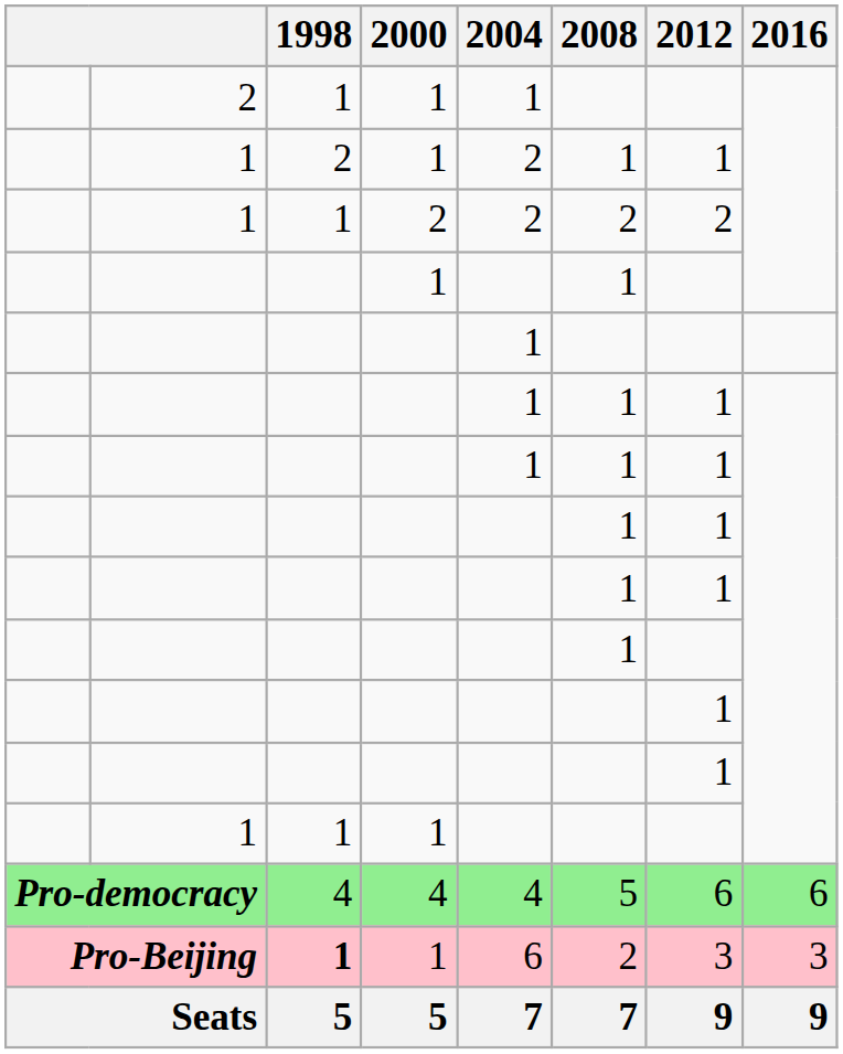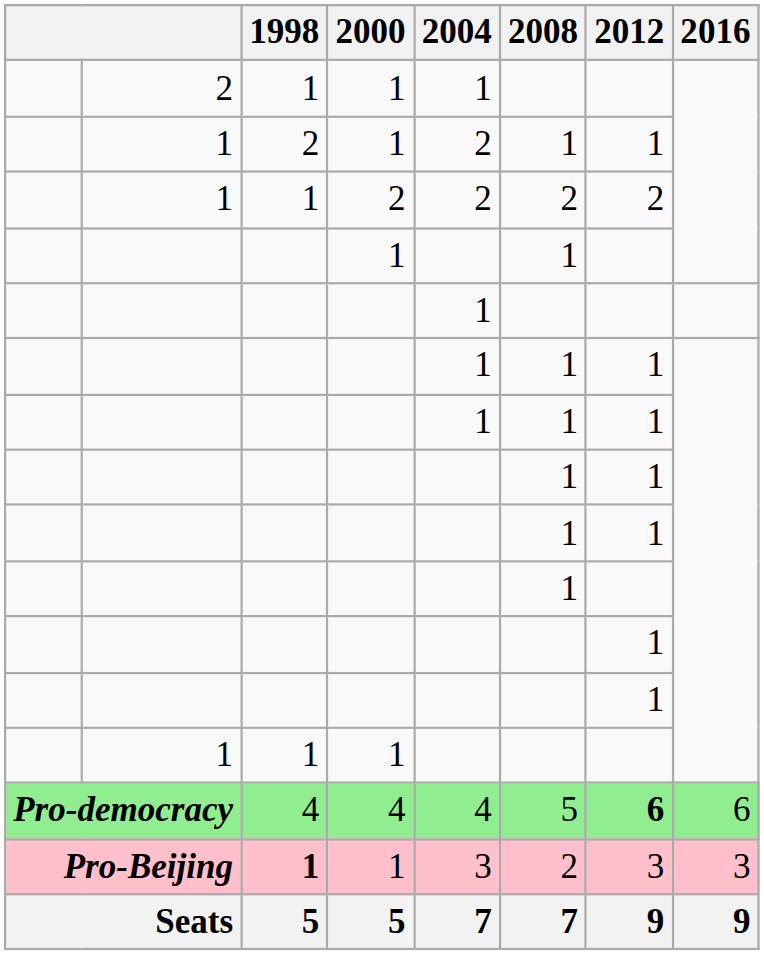Pro-democracy | 2012: normal -> bold
Pro-Beijing | 2004: 6 -> 3
